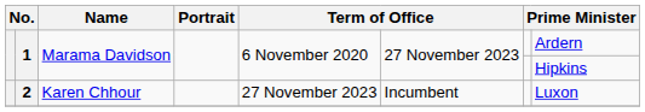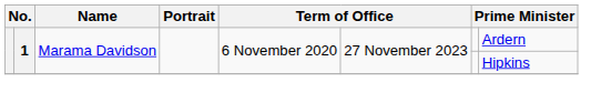- row: 2 | Karen Chhour | 27 November 2023 | Incumbent | Luxon
